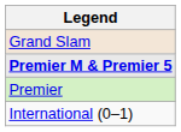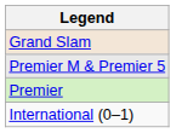row 3 | column 1: bold -> normal
